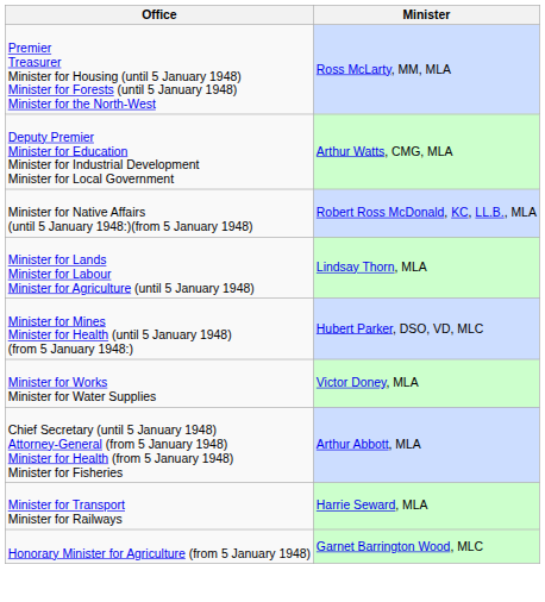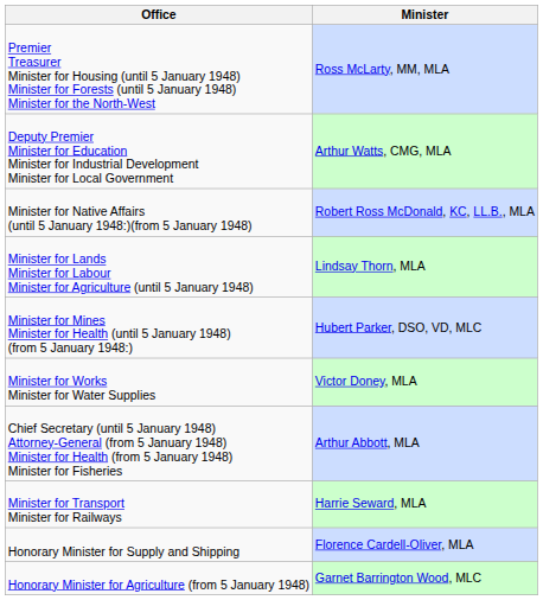+ row: Honorary Minister for Supply and Shipping | Florence Cardell-Oliver, MLA
